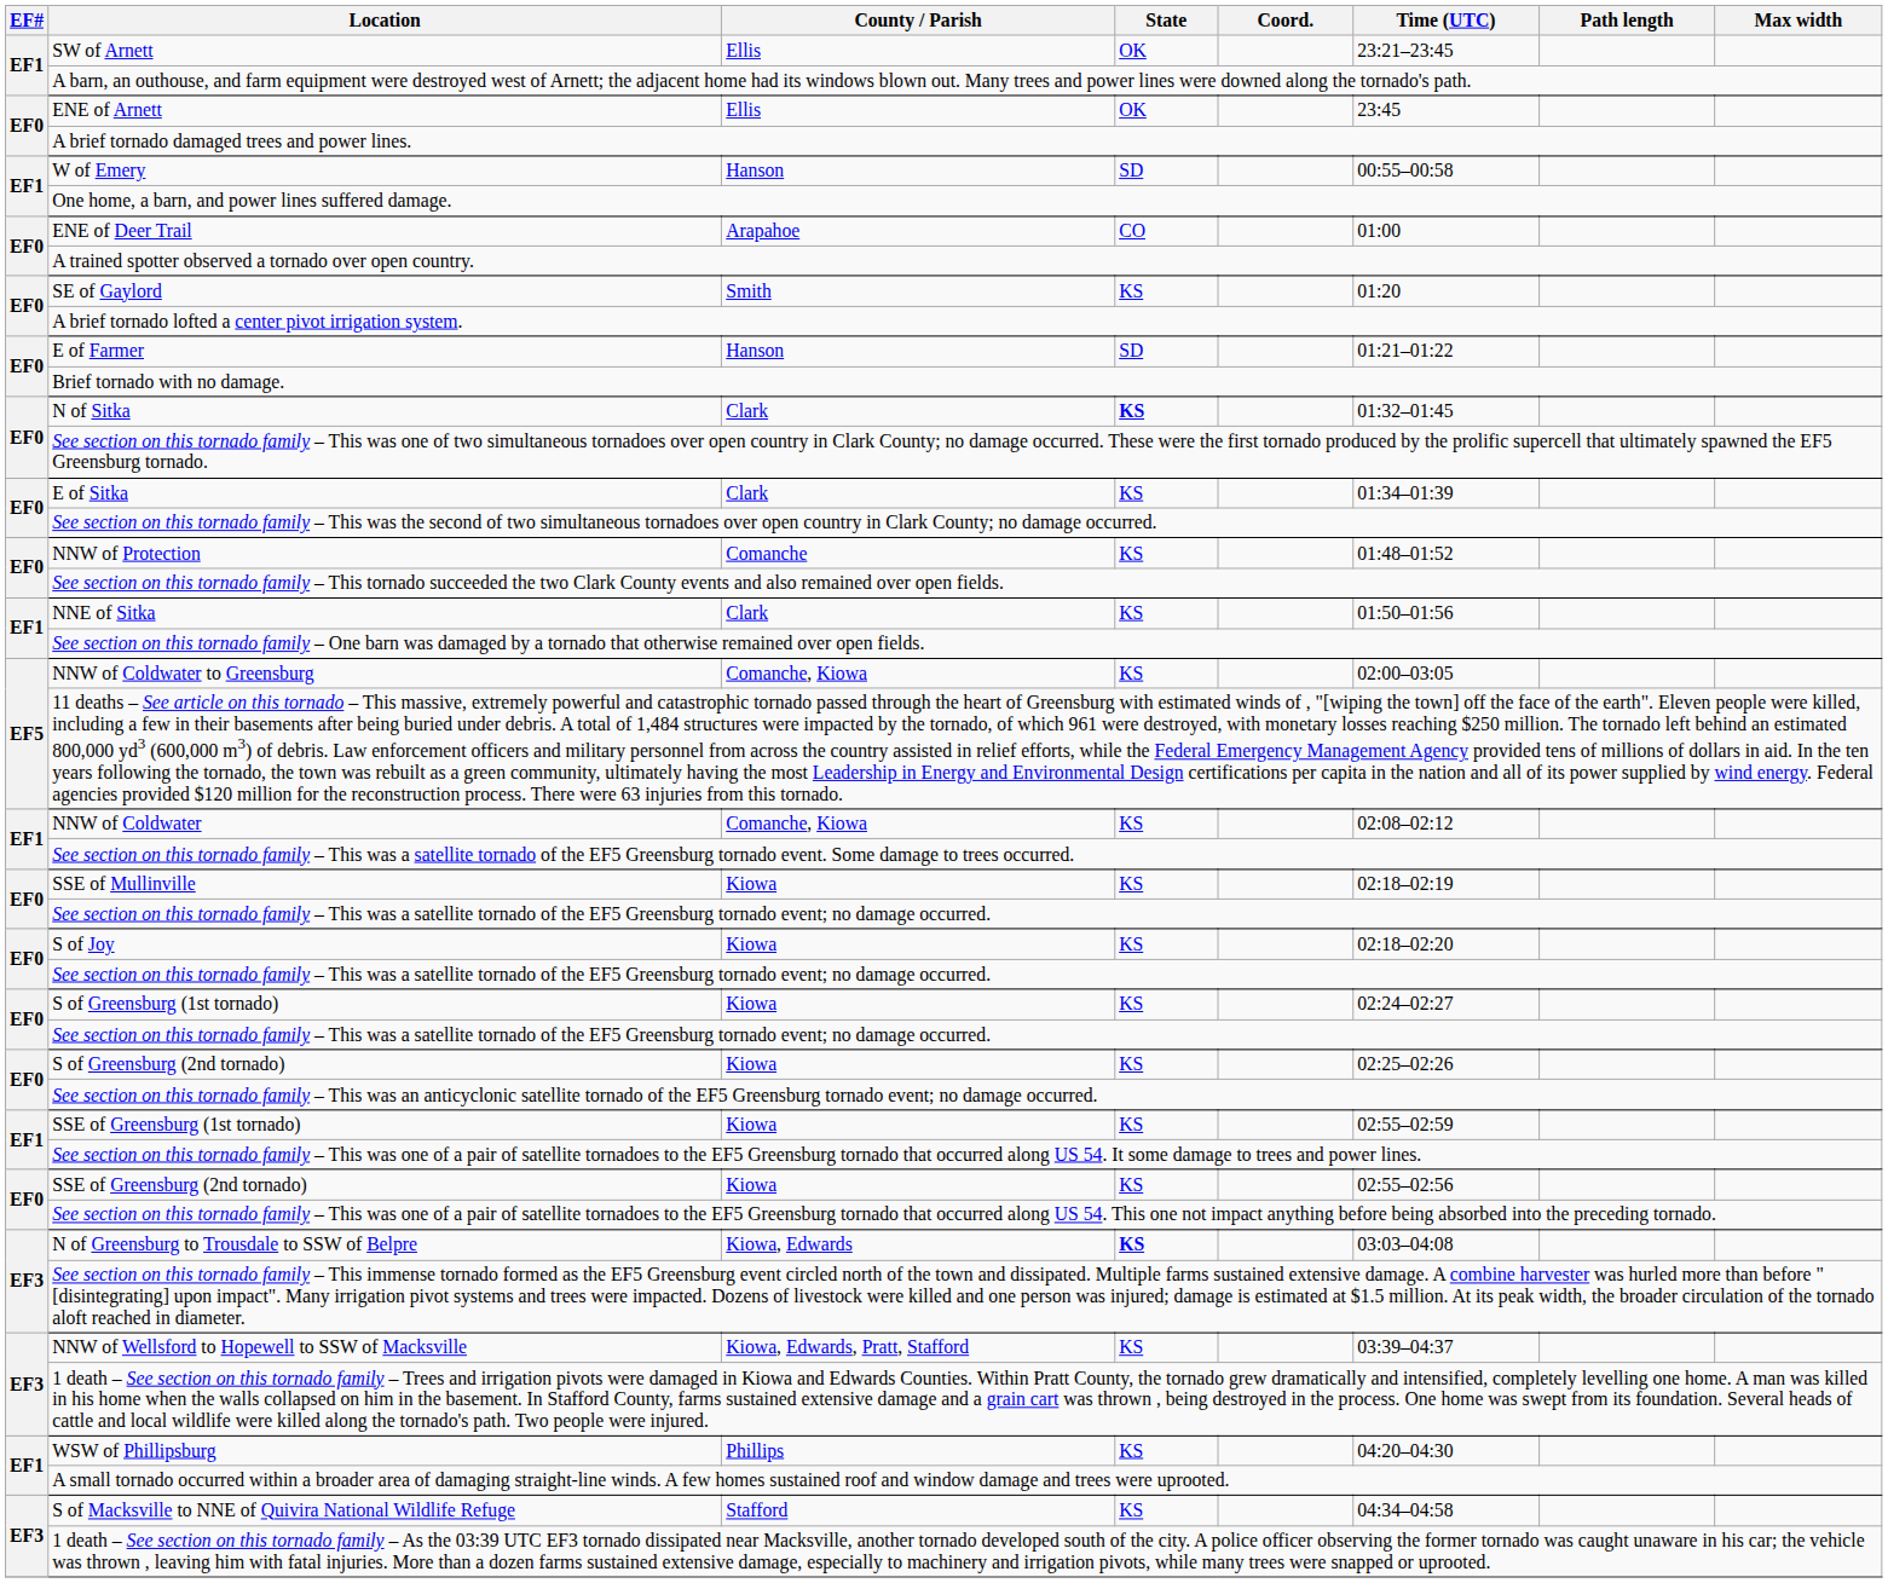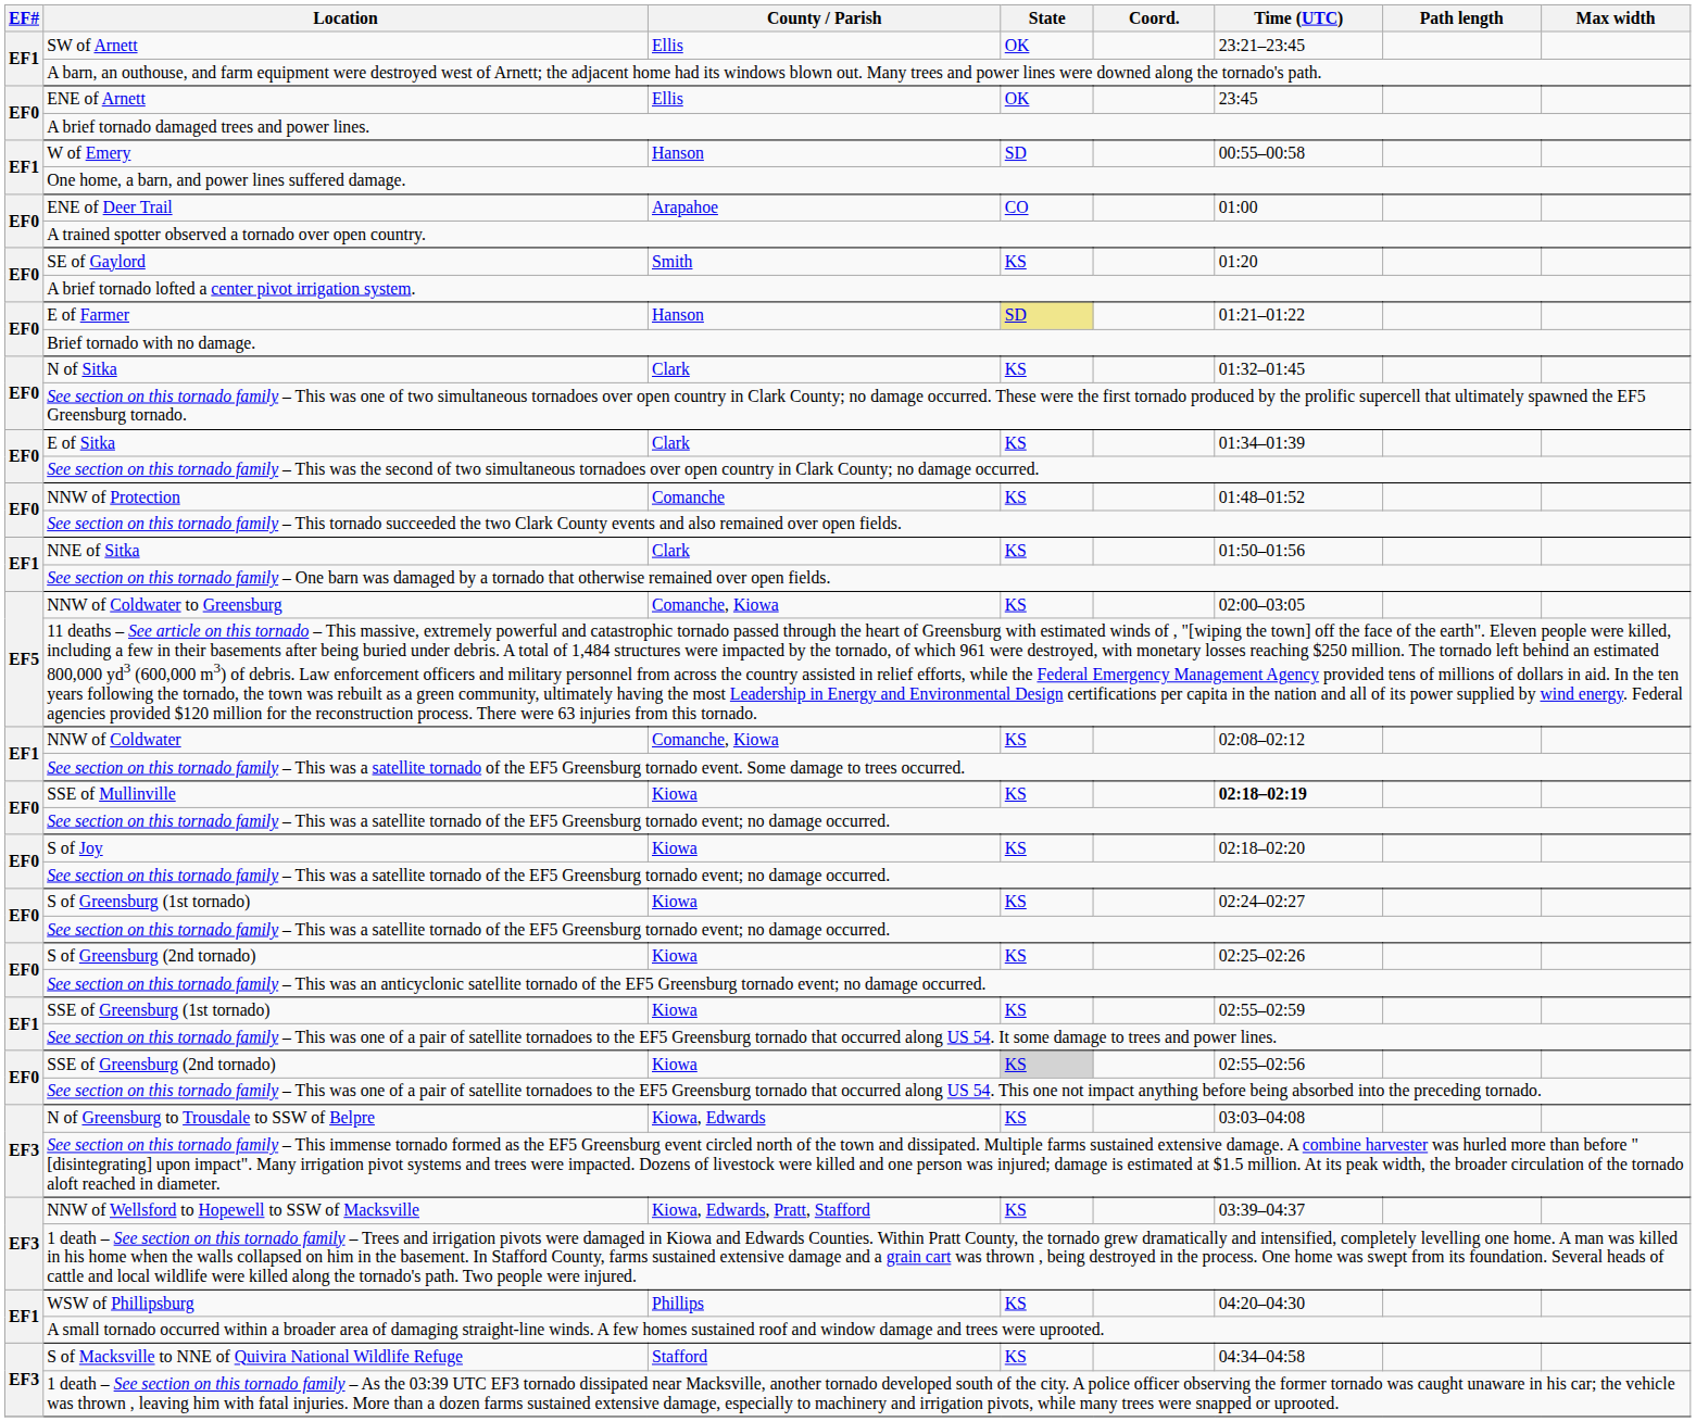E of Farmer | State: no background -> khaki background
N of Sitka | State: bold -> normal
SSE of Mullinville | Time (UTC): normal -> bold
SSE of Greensburg (2nd tornado) | State: no background -> lightgrey background
N of Greensburg to Trousdale to SSW of Belpre | State: bold -> normal
